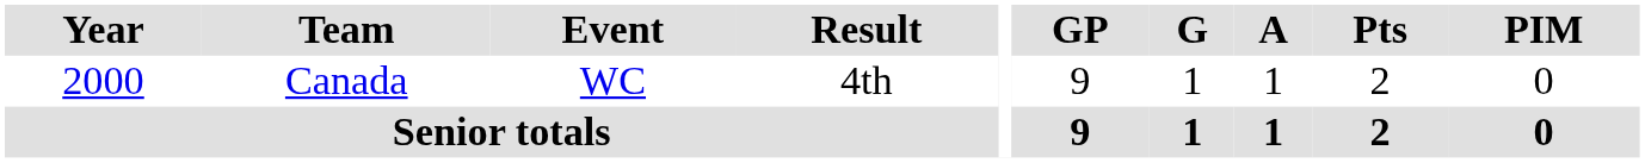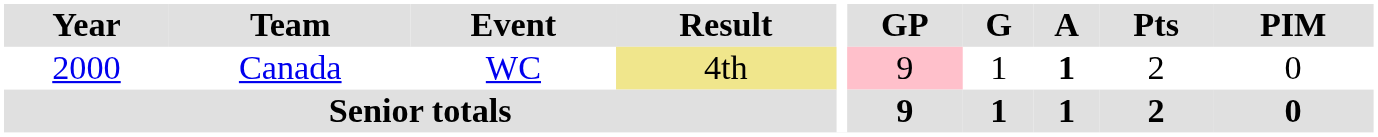Canada | Result: no background -> khaki background
Canada | GP: no background -> pink background
Canada | A: normal -> bold
